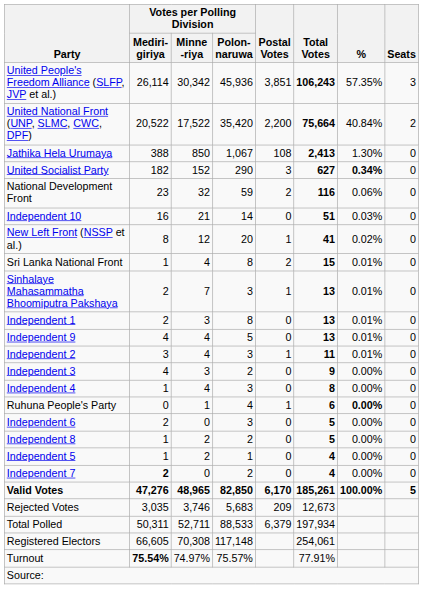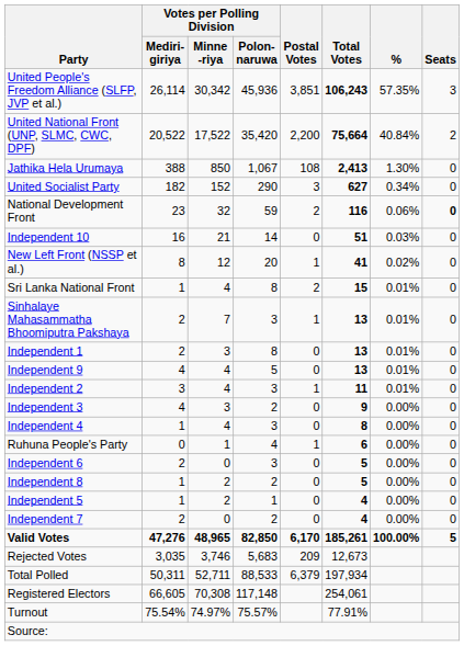United Socialist Party | %: bold -> normal
National Development Front | Seats: normal -> bold
Ruhuna People's Party | %: bold -> normal
Independent 7 | Votes per Polling Division / Mediri- giriya: bold -> normal
Turnout | Votes per Polling Division / Mediri- giriya: bold -> normal
